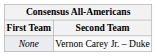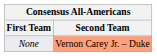None | Second Team: no background -> lightsalmon background
